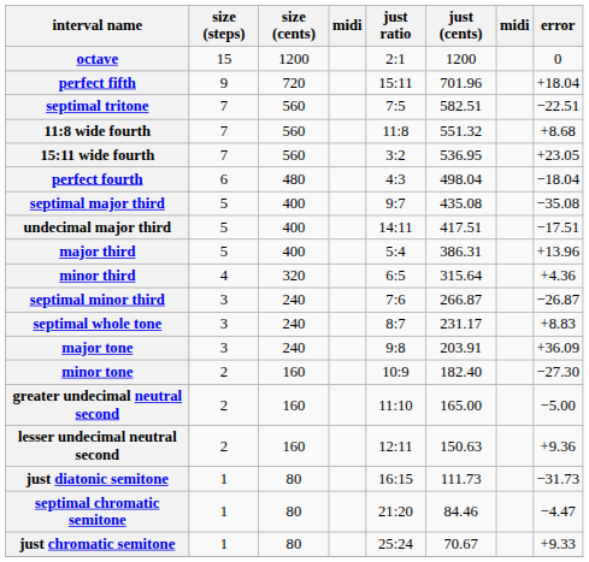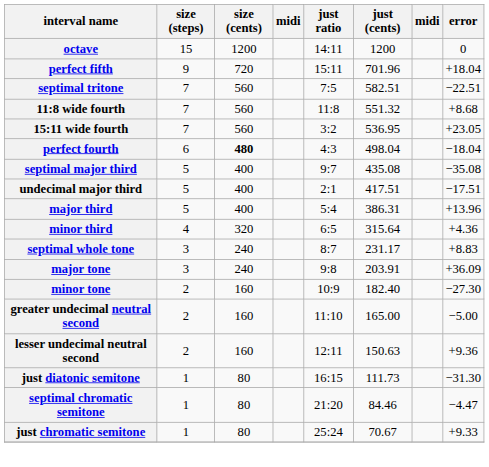octave | just ratio: 2:1 -> 14:11
perfect fourth | size (cents): normal -> bold
undecimal major third | just ratio: 14:11 -> 2:1
- row: septimal minor third | 3 | 240 | 7:6 | 266.87 | −26.87
just diatonic semitone | error: −31.73 -> −31.30
